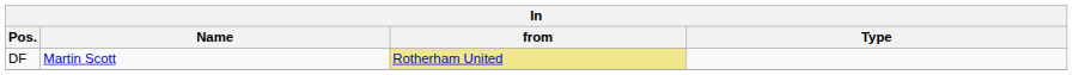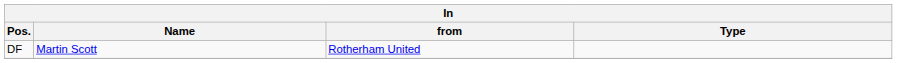DF | from: khaki background -> no background
